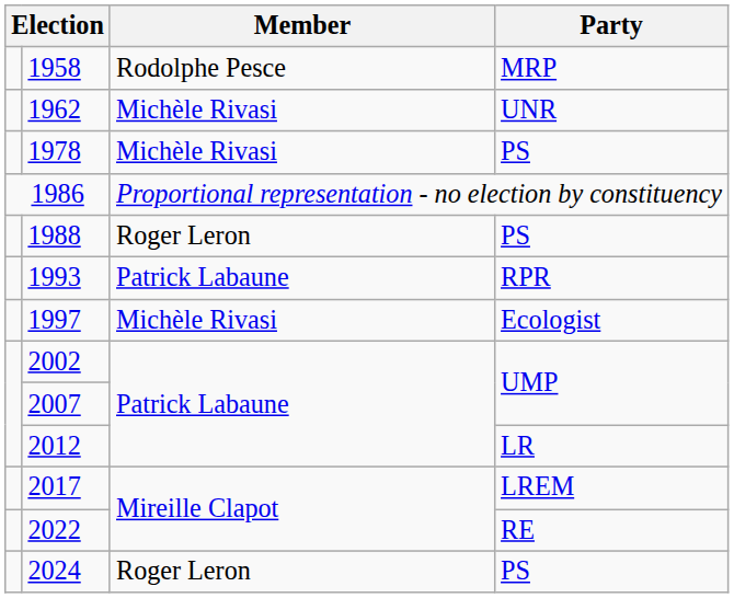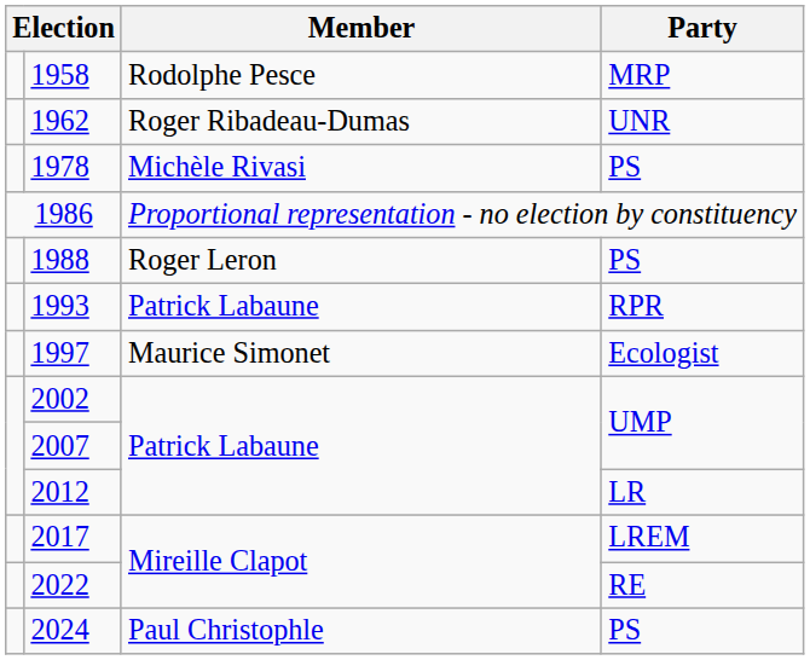1962 | Member: Michèle Rivasi -> Roger Ribadeau-Dumas
1997 | Member: Michèle Rivasi -> Maurice Simonet
2024 | Member: Roger Leron -> Paul Christophle
